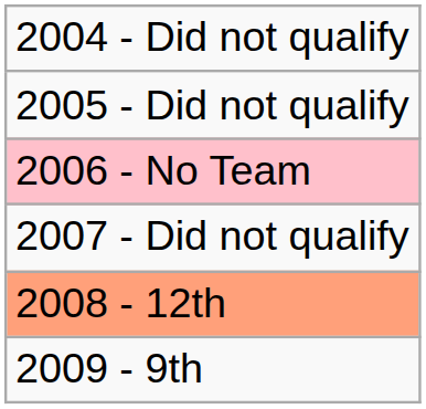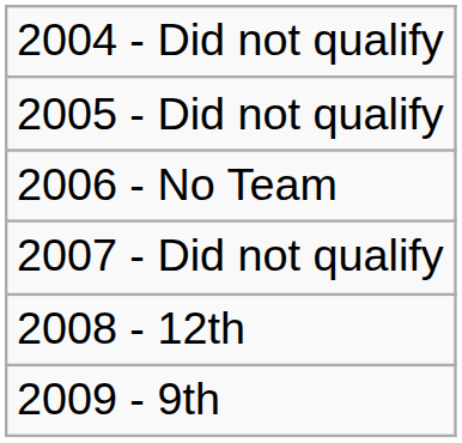row 3 | column 1: pink background -> no background
row 5 | column 1: lightsalmon background -> no background
